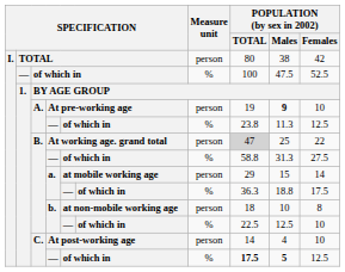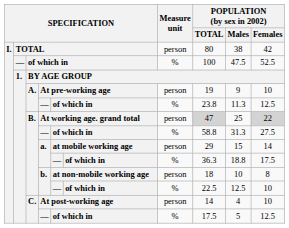At pre-working age | POPULATION (by sex in 2002) / Males: bold -> normal
At working age. grand total | POPULATION (by sex in 2002) / Females: no background -> lightgrey background
C. / — | POPULATION (by sex in 2002) / TOTAL: bold -> normal
C. / — | POPULATION (by sex in 2002) / Males: bold -> normal
